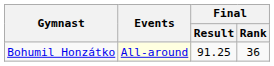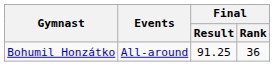row 3 | Events: lightyellow background -> no background
